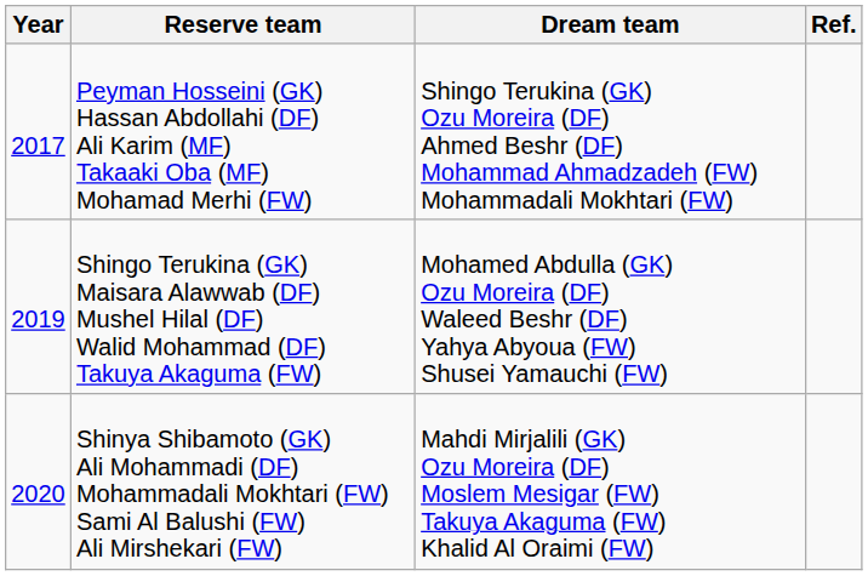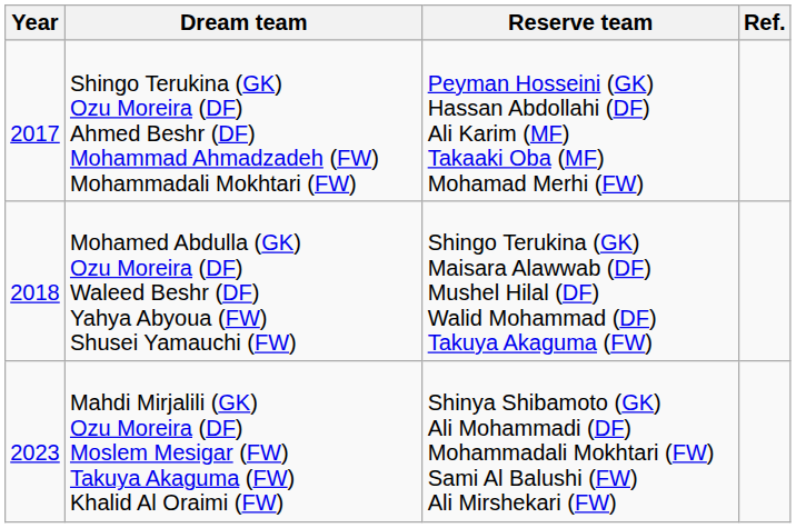columns swapped: Dream team <-> Reserve team
row 3 | Year: 2019 -> 2018
row 4 | Year: 2020 -> 2023
